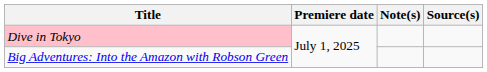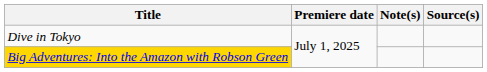Dive in Tokyo | Title: pink background -> no background
Big Adventures: Into the Amazon with Robson Green | Title: no background -> gold background
